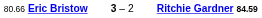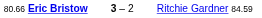80.66 Eric Bristow | column 3: bold -> normal
